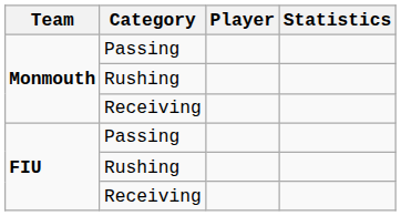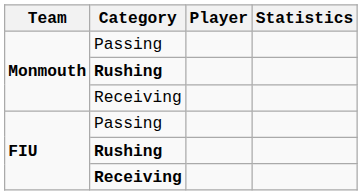Monmouth / Rushing | Category: normal -> bold
FIU / Rushing | Category: normal -> bold
FIU / Receiving | Category: normal -> bold
